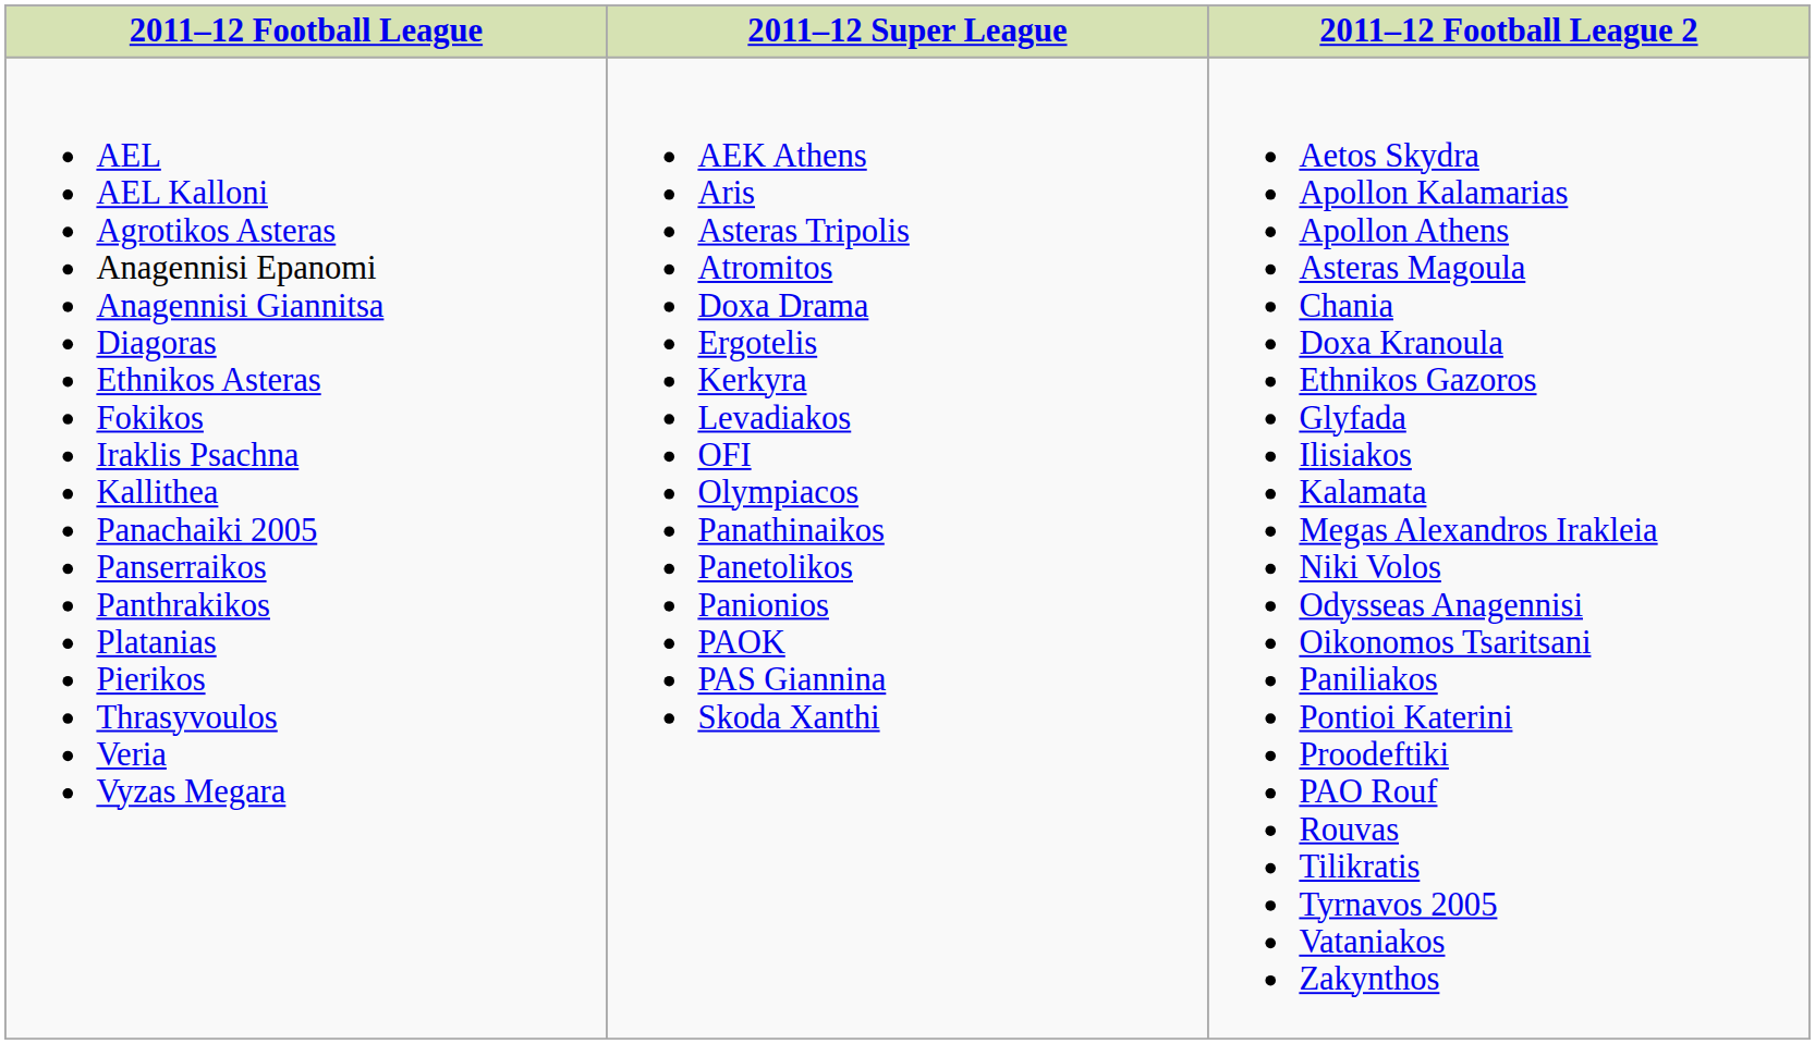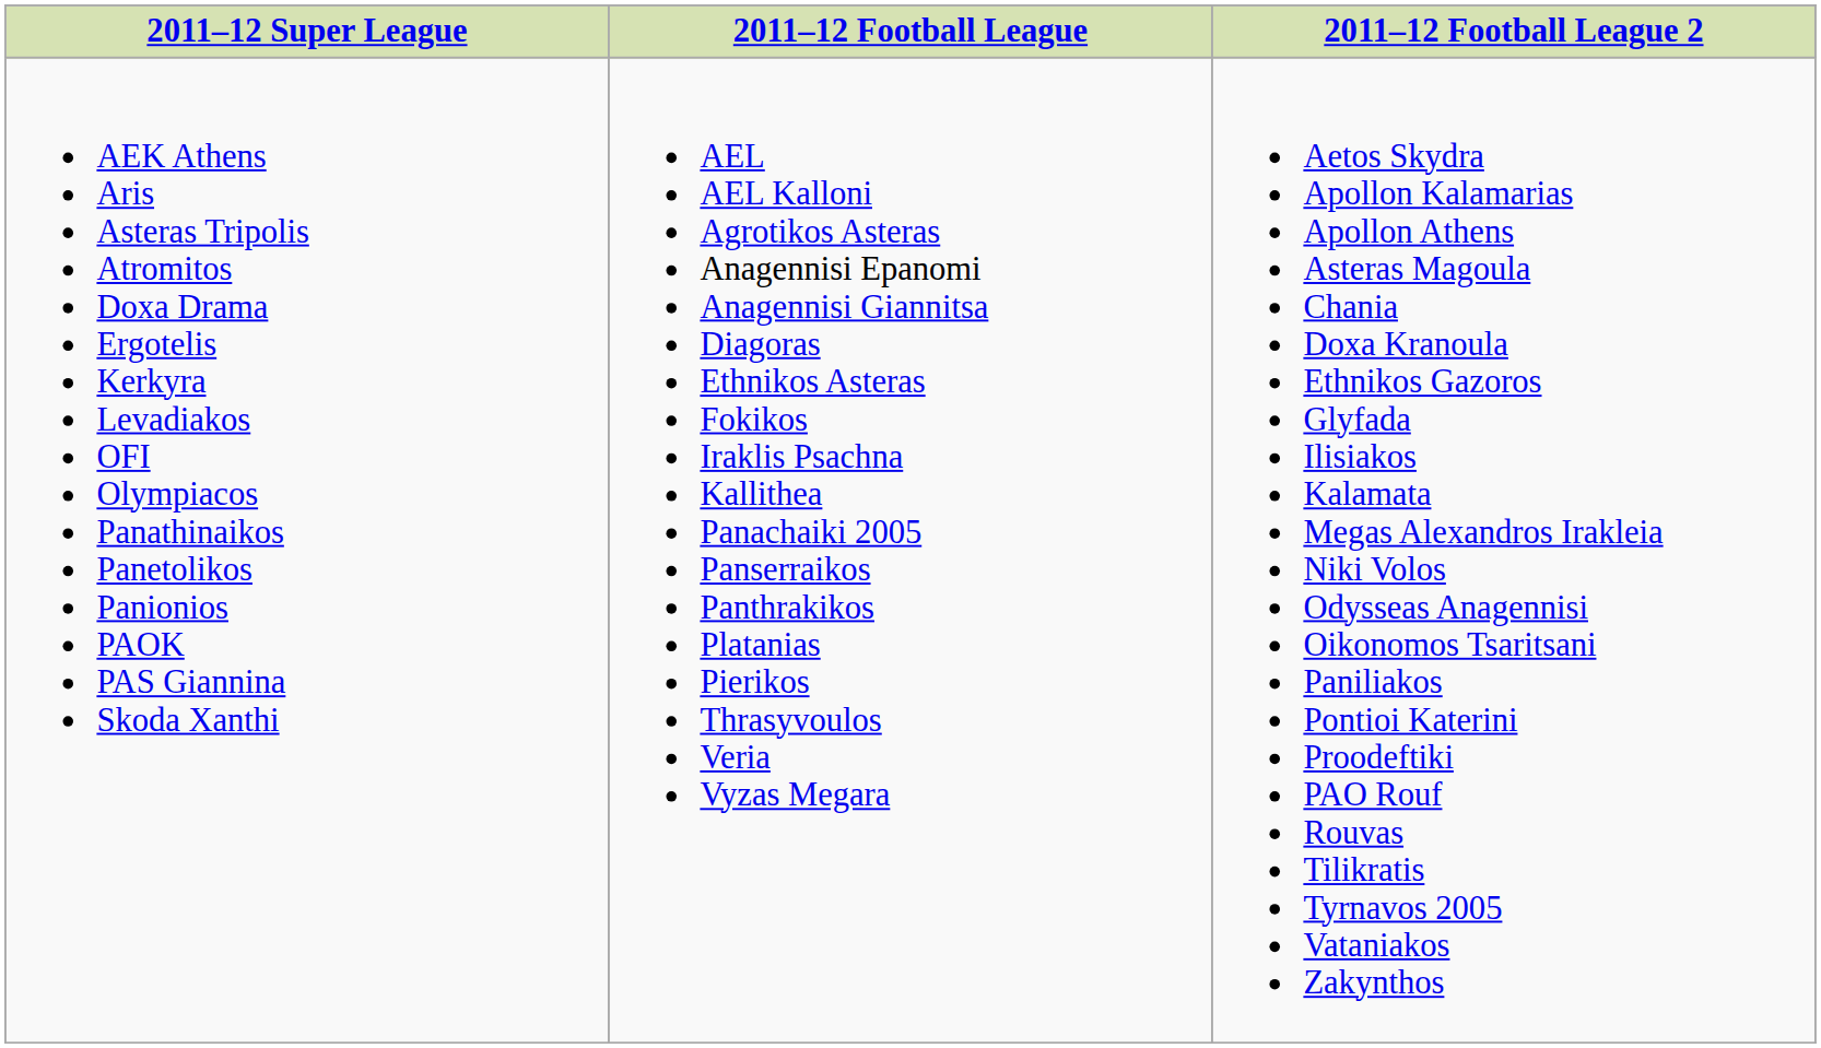columns swapped: 2011–12 Super League <-> 2011–12 Football League
